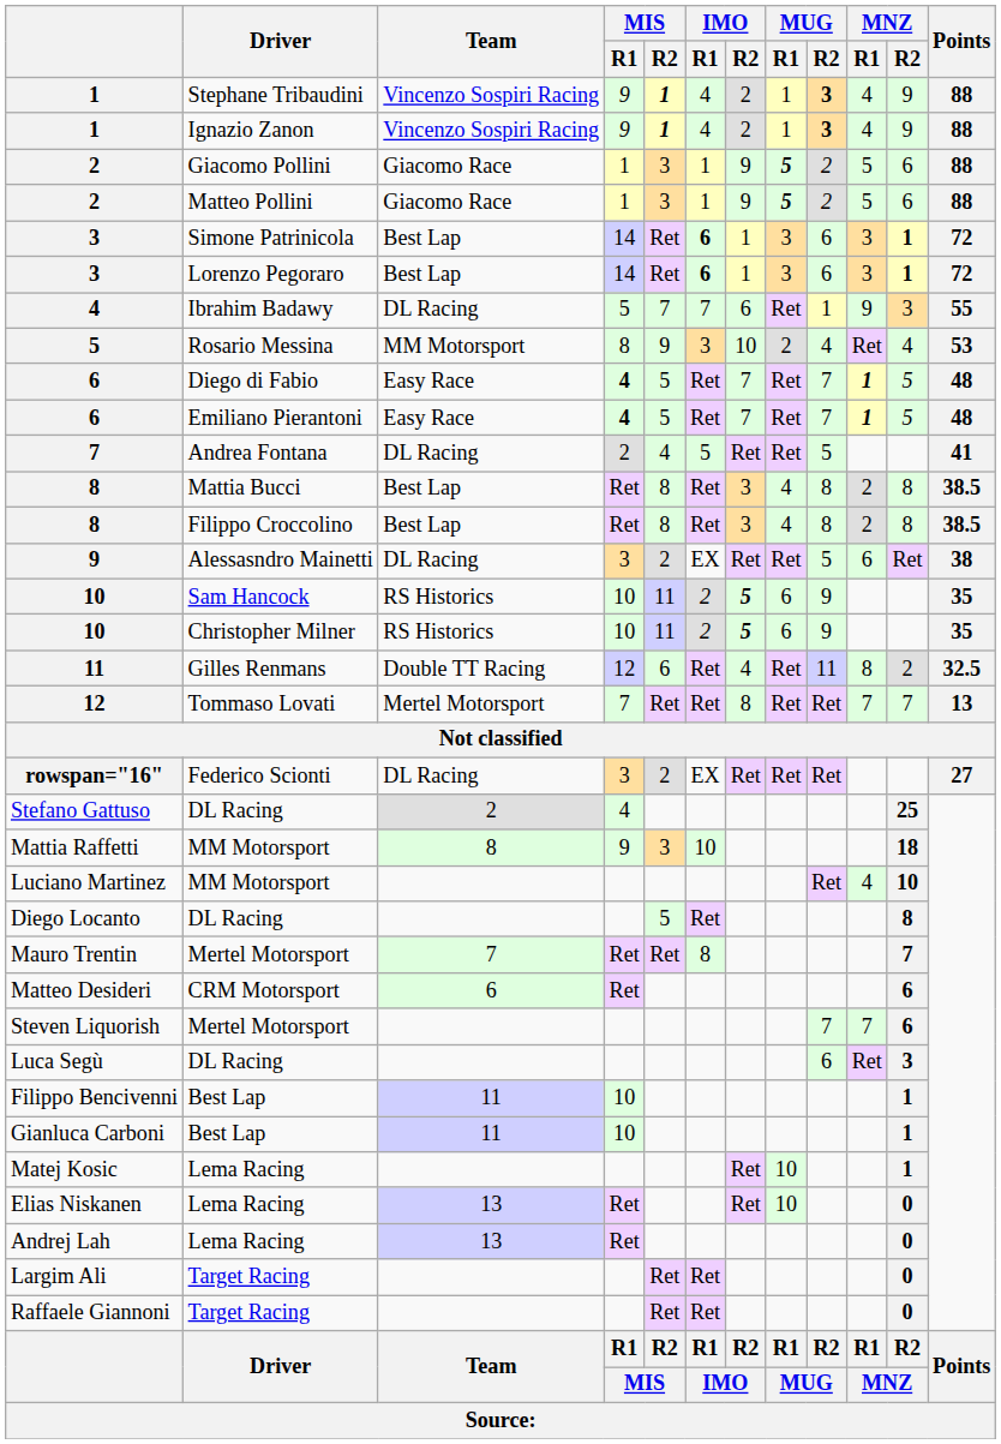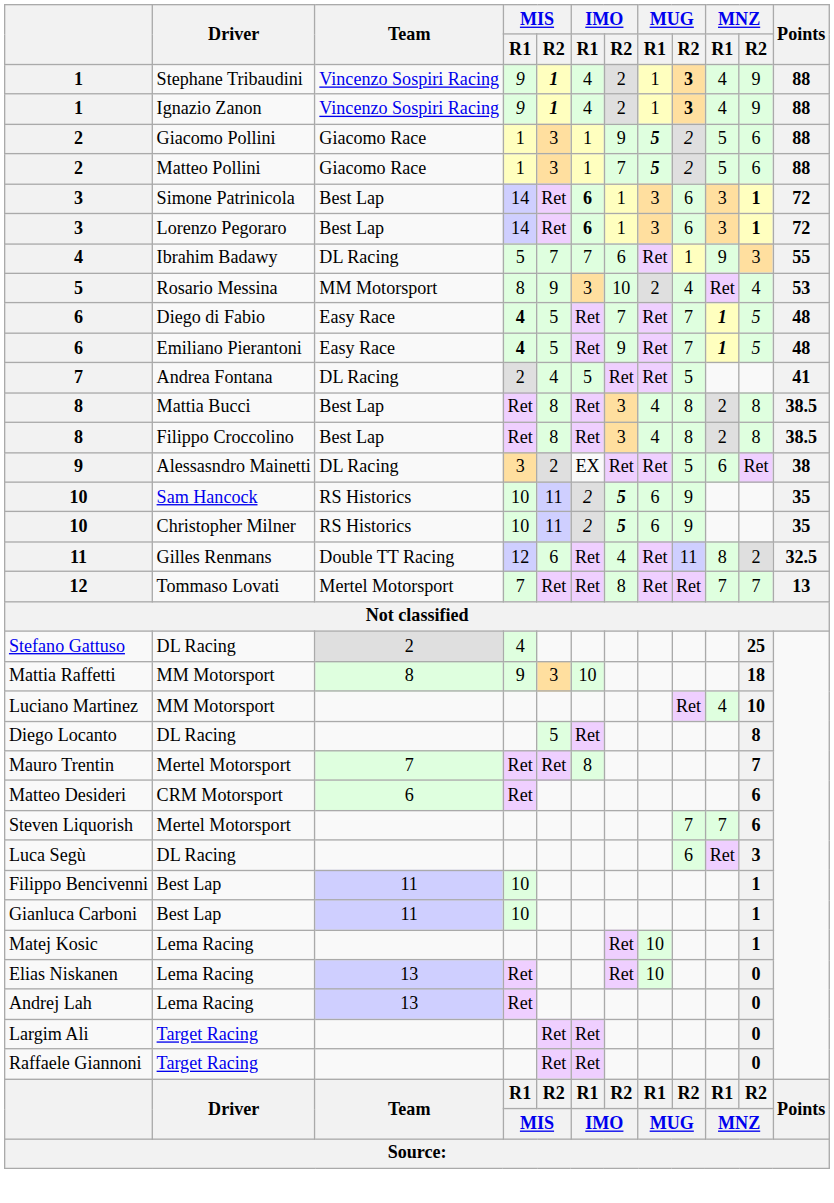2 / Matteo Pollini | IMO / R2: 9 -> 7
6 / Emiliano Pierantoni | IMO / R2: 7 -> 9
- row: rowspan="16" | Federico Scionti | DL Racing | 3 | 2 | EX | Ret | Ret | Ret | 27
